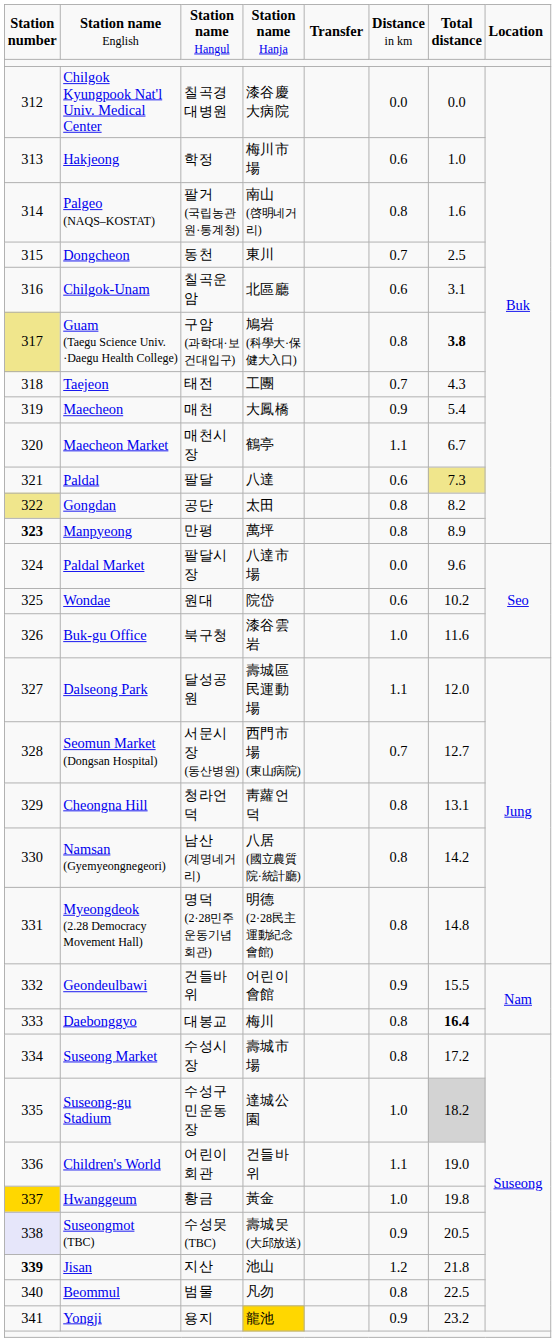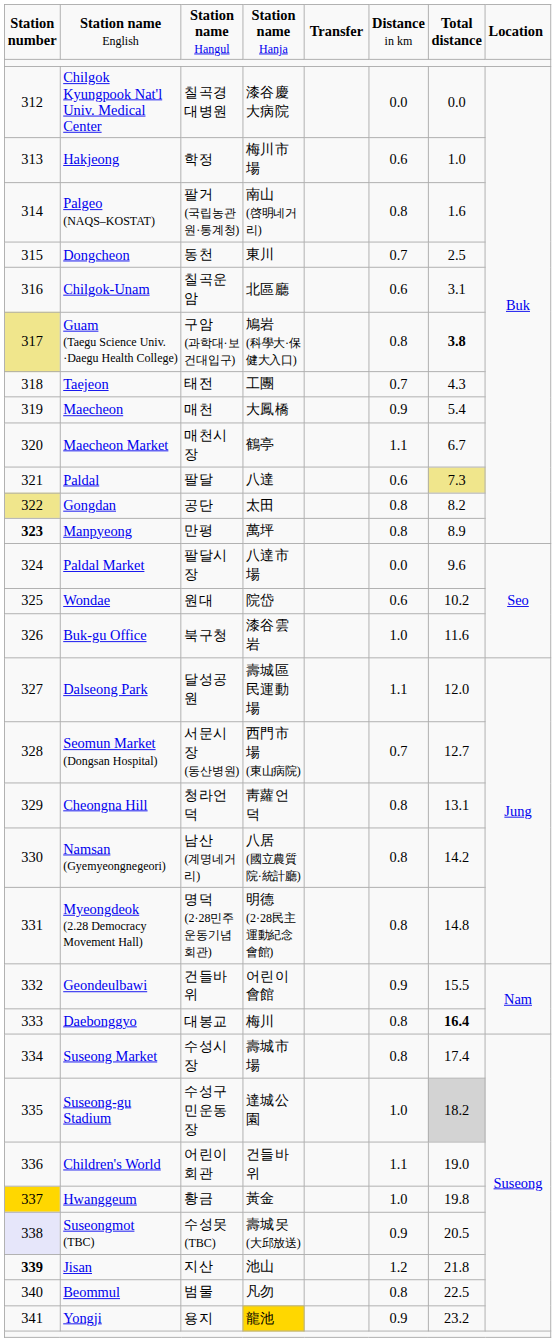Suseong Market | column 7: 17.2 -> 17.4
